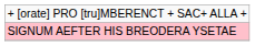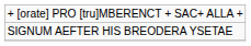row 2 | column 1: pink background -> no background
